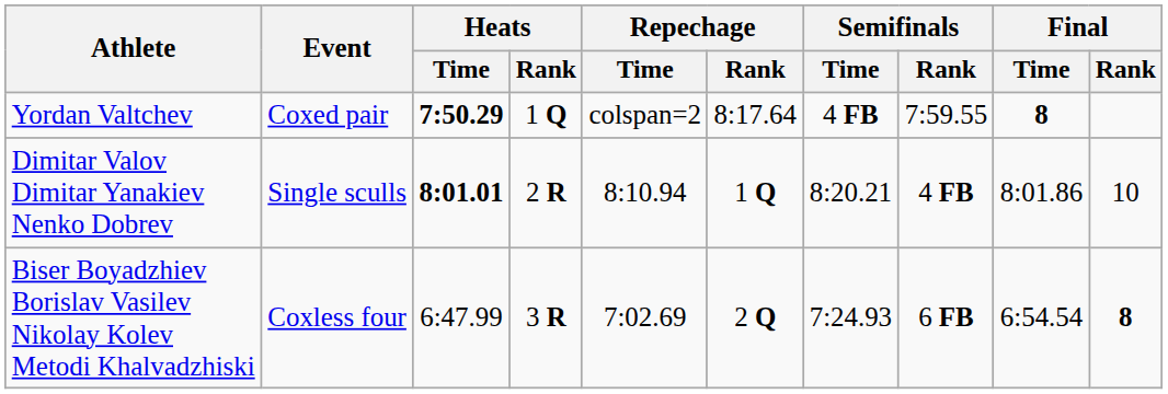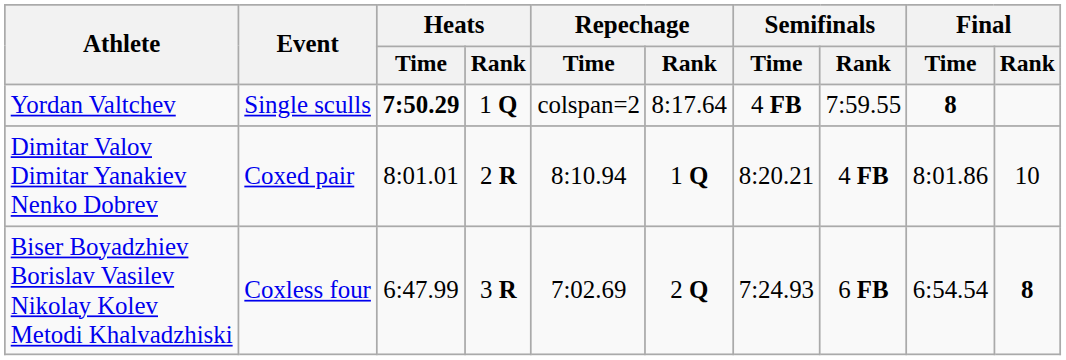Yordan Valtchev | Event: Coxed pair -> Single sculls
Dimitar Valov Dimitar Yanakiev Nenko Dobrev | Event: Single sculls -> Coxed pair
Dimitar Valov Dimitar Yanakiev Nenko Dobrev | Heats / Time: bold -> normal
